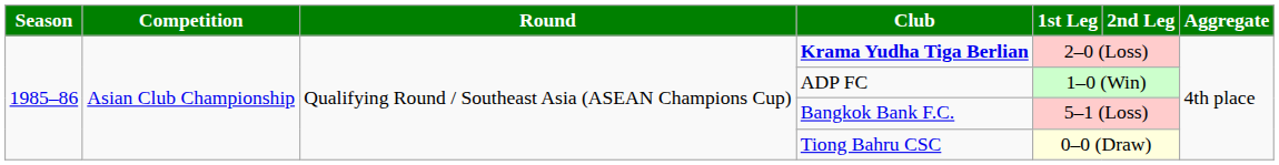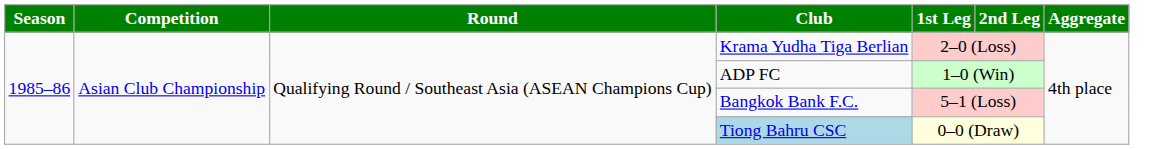Krama Yudha Tiga Berlian | Club: bold -> normal
Tiong Bahru CSC | Club: no background -> lightblue background
